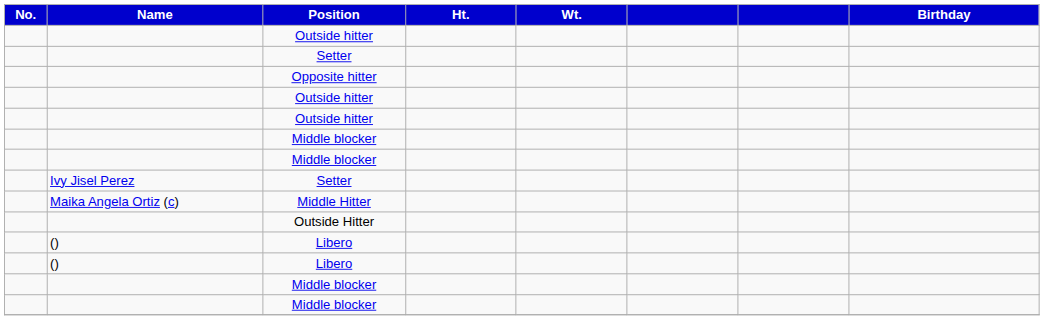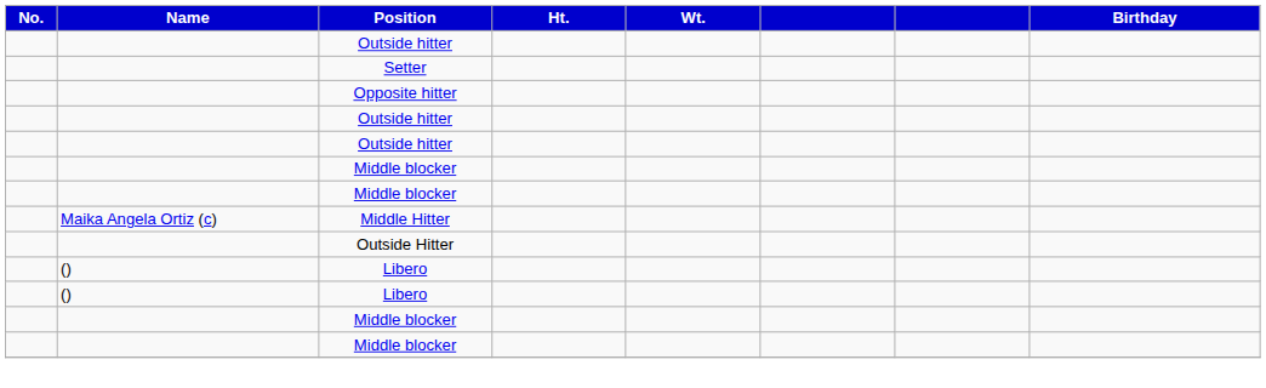- row: Ivy Jisel Perez | Setter
